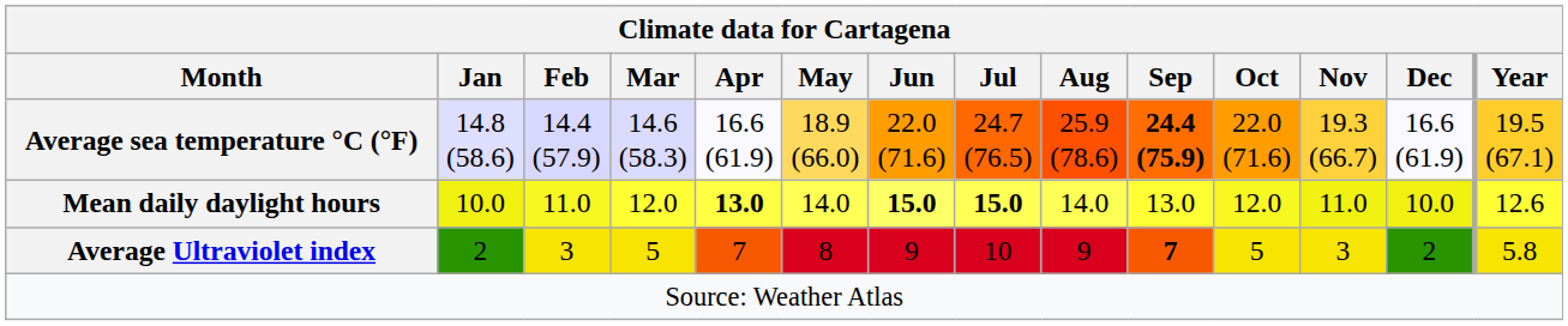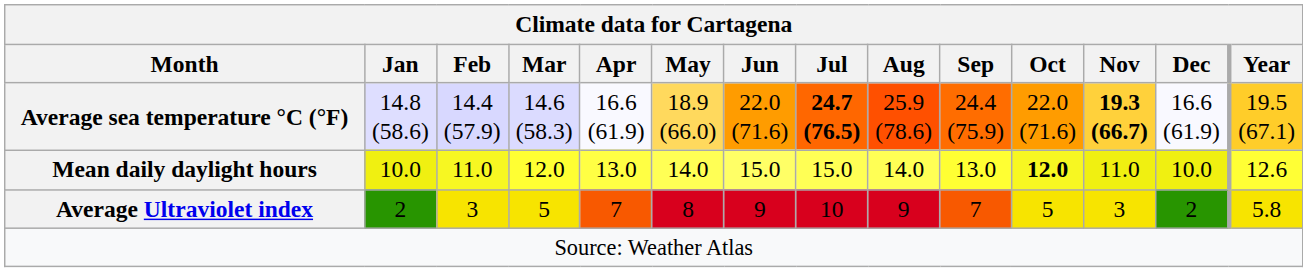row 3 | Jul: normal -> bold
row 3 | Sep: bold -> normal
row 3 | Nov: normal -> bold
row 4 | Apr: bold -> normal
row 4 | Jun: bold -> normal
row 4 | Jul: bold -> normal
row 4 | Oct: normal -> bold
row 5 | Sep: bold -> normal
